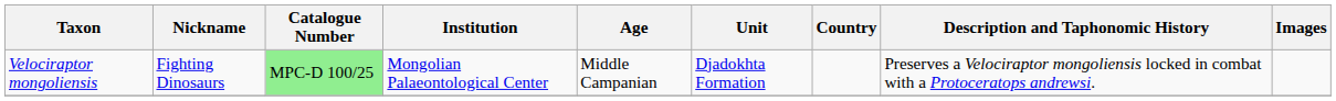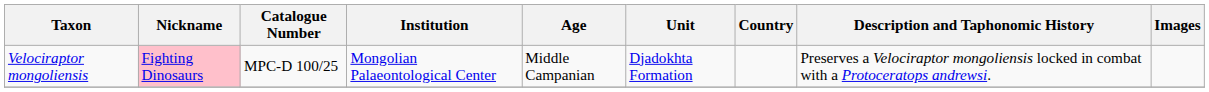Velociraptor mongoliensis | Nickname: no background -> pink background
Velociraptor mongoliensis | Catalogue Number: lightgreen background -> no background
